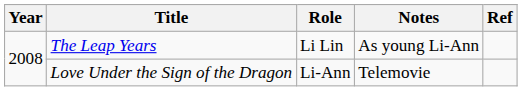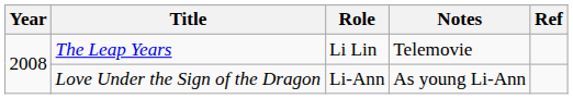The Leap Years | Notes: As young Li-Ann -> Telemovie
Love Under the Sign of the Dragon | Notes: Telemovie -> As young Li-Ann
